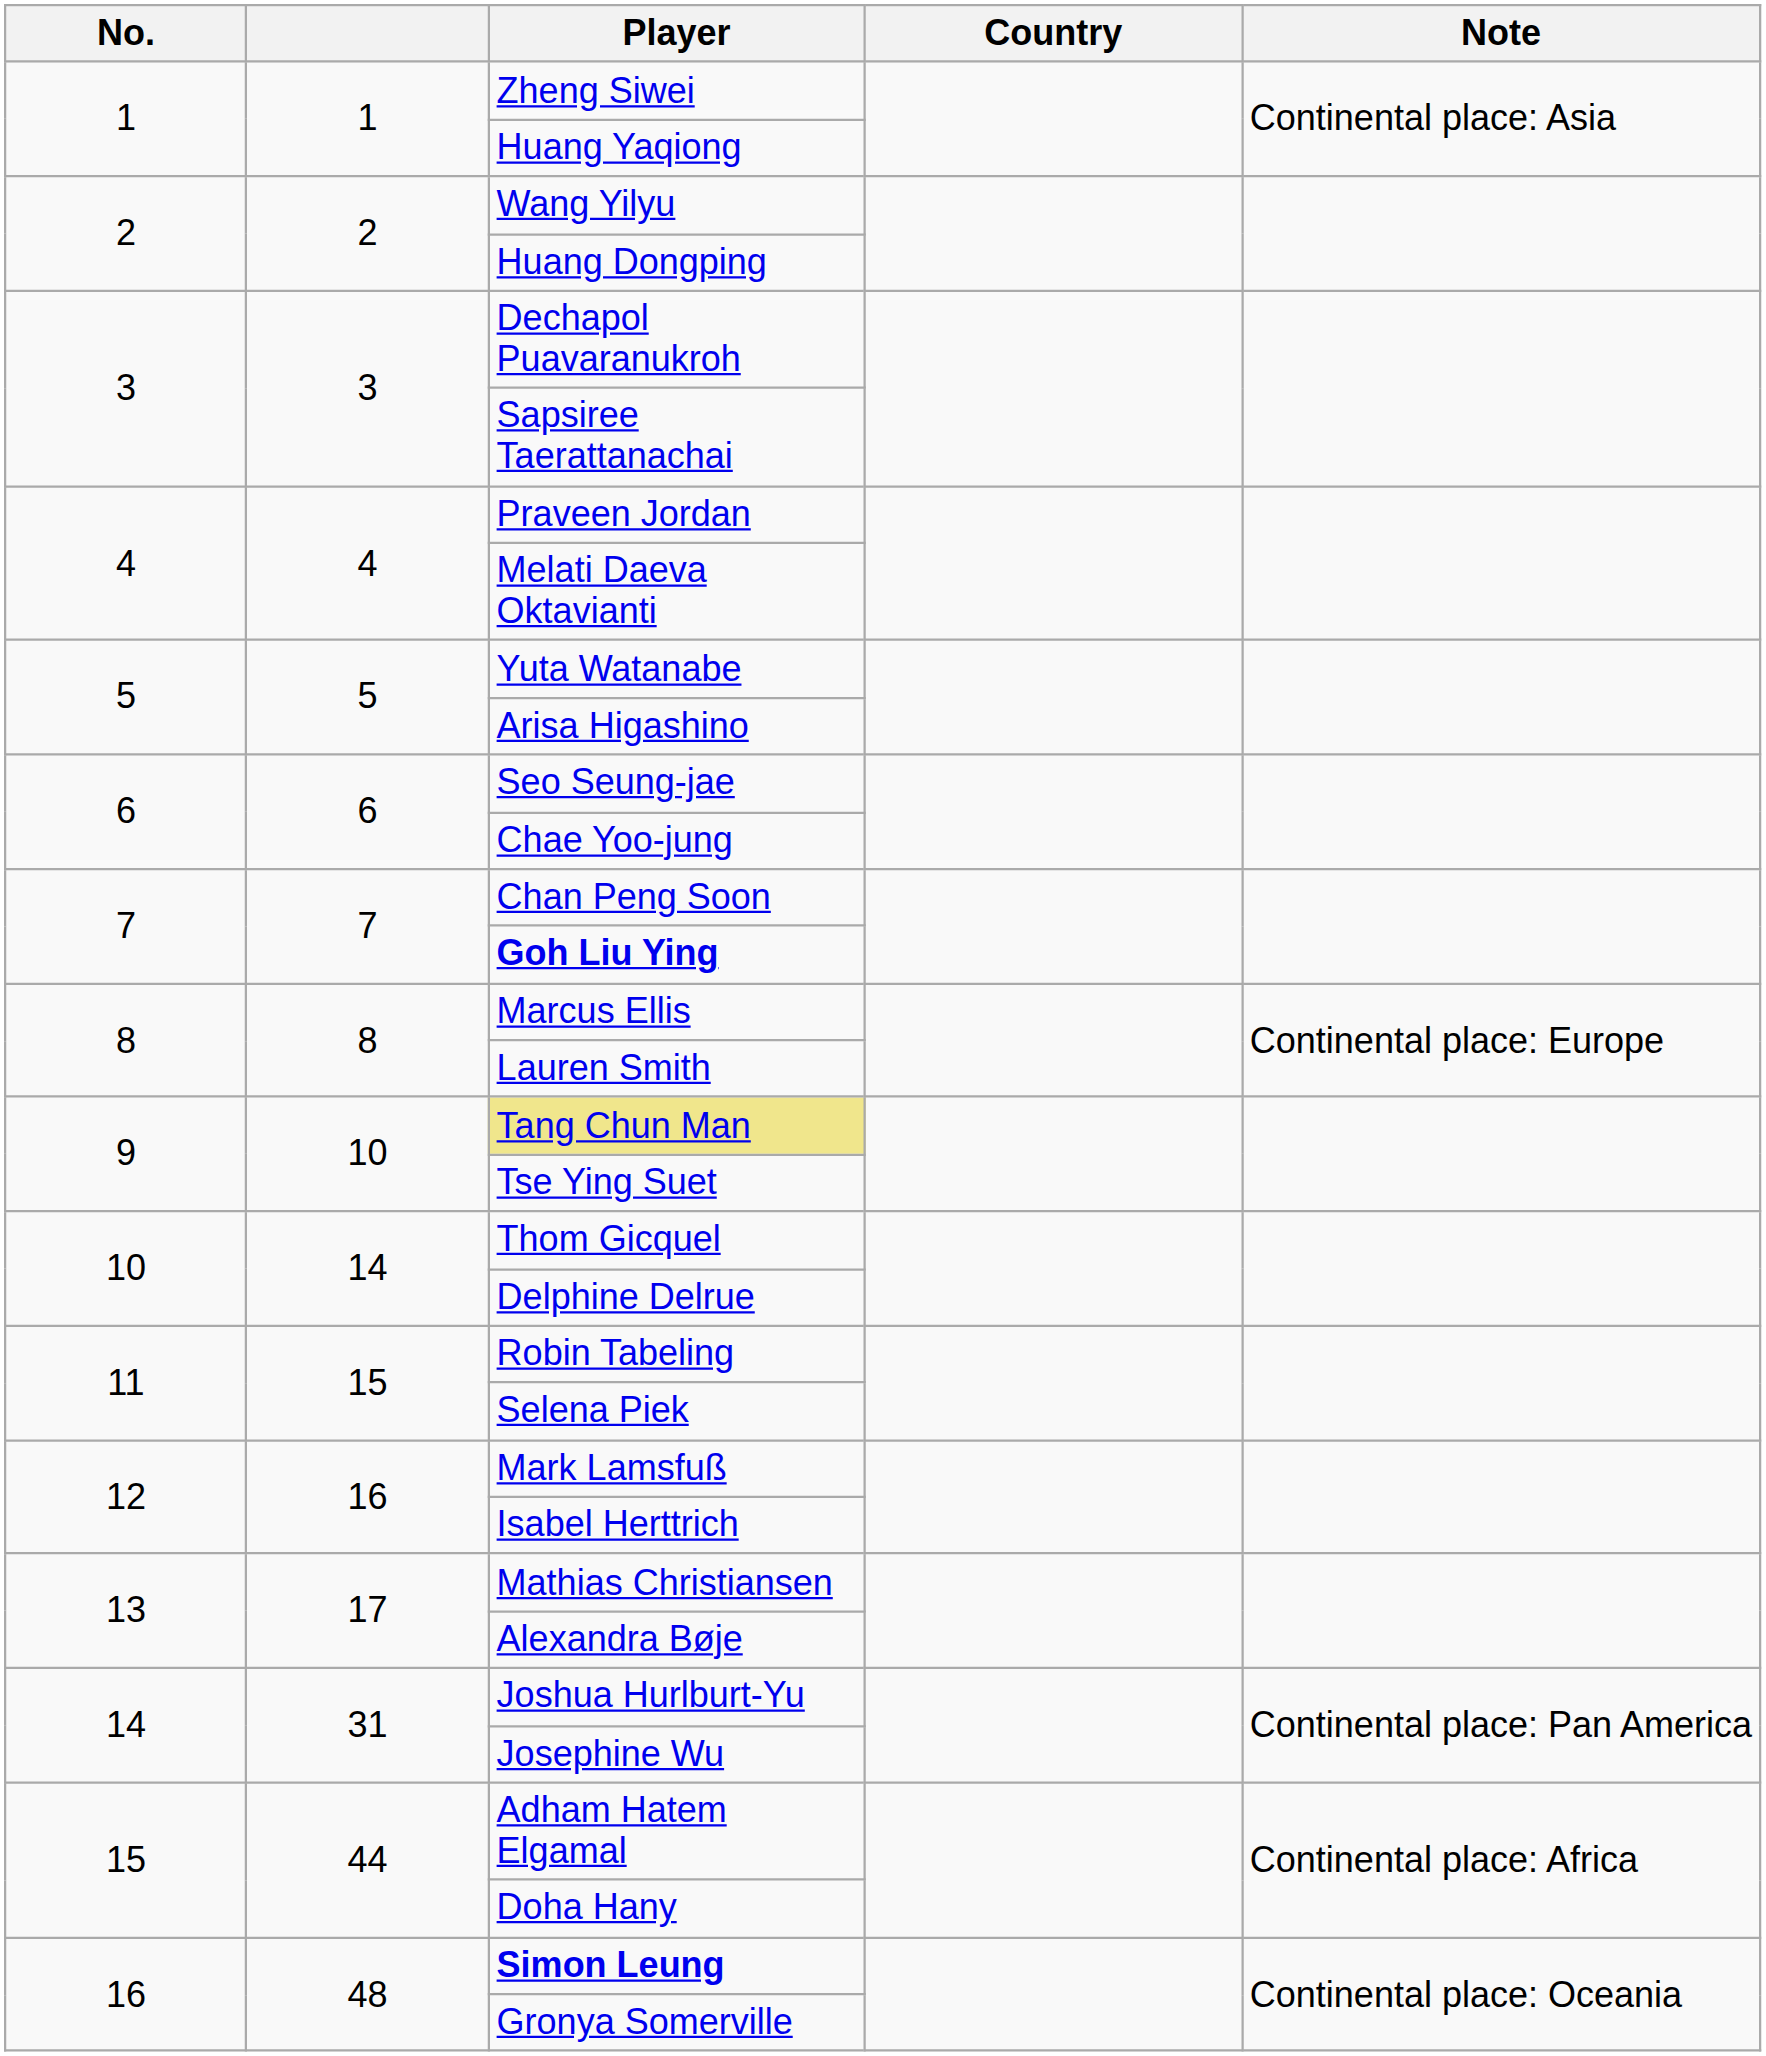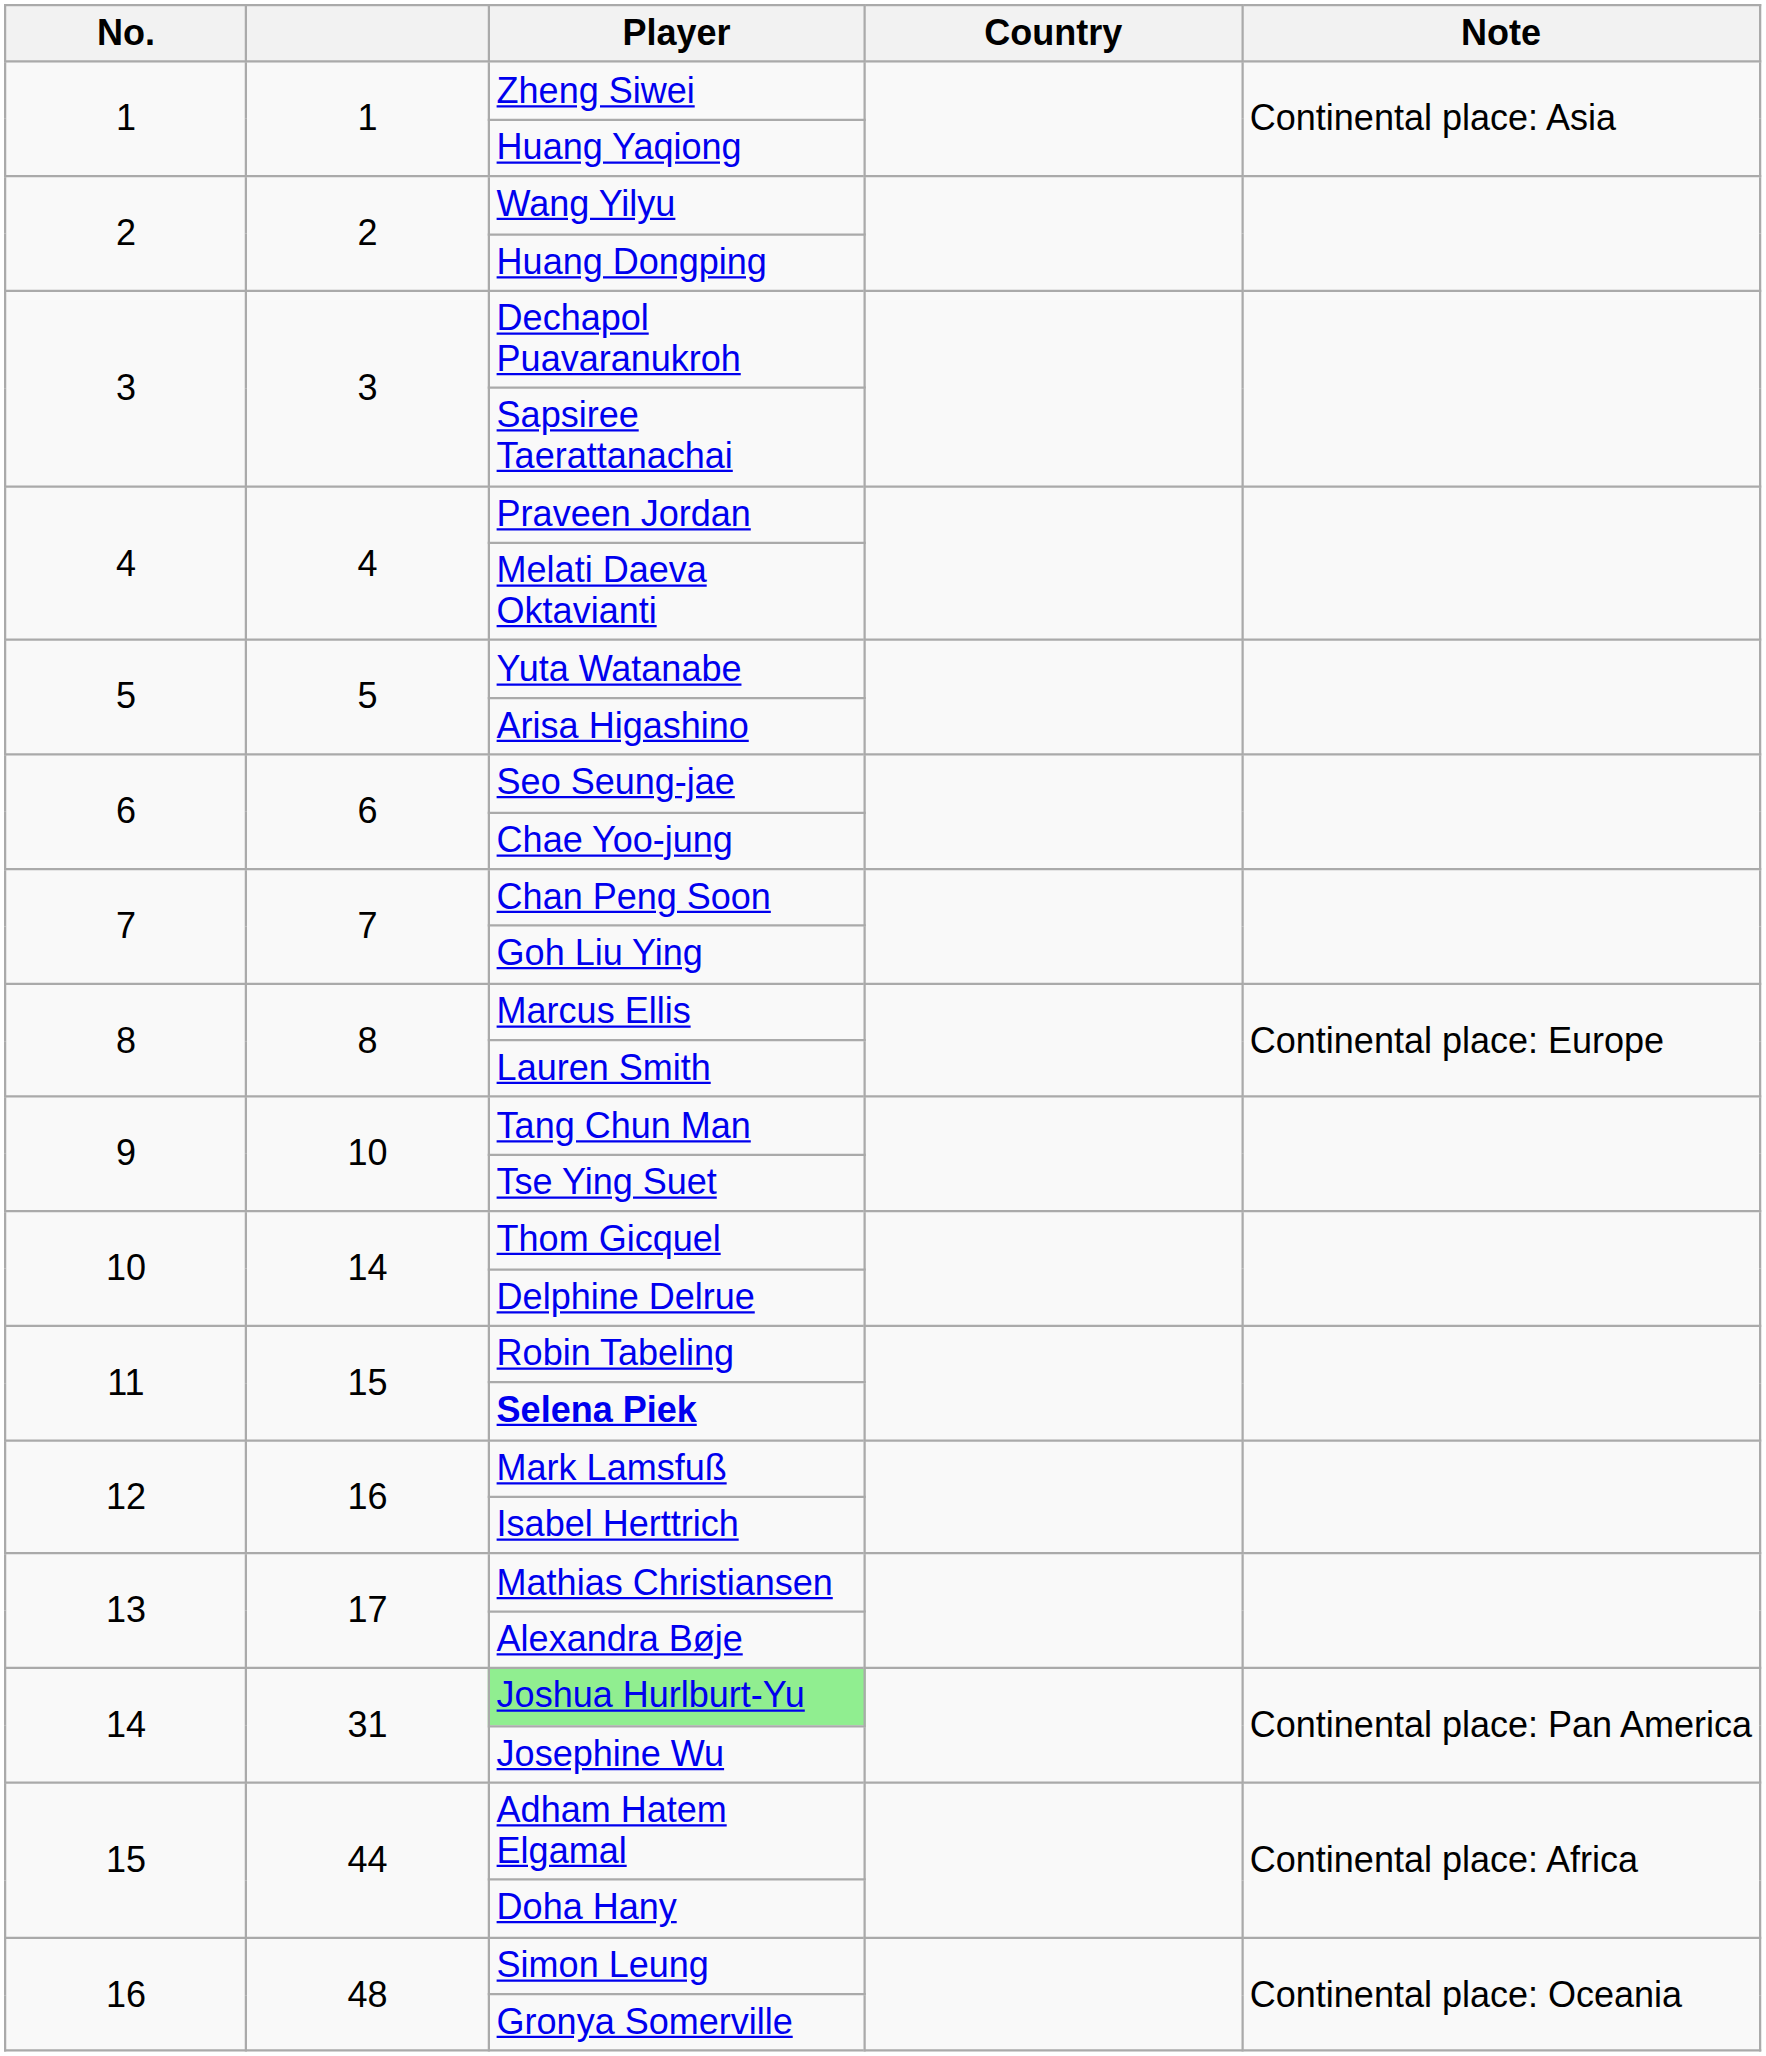Goh Liu Ying | Player: bold -> normal
Tang Chun Man | Player: khaki background -> no background
Selena Piek | Player: normal -> bold
Joshua Hurlburt-Yu | Player: no background -> lightgreen background
Simon Leung | Player: bold -> normal
